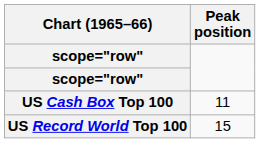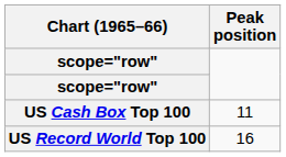US Record World Top 100 | Peak position: 15 -> 16
